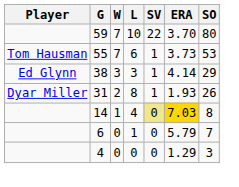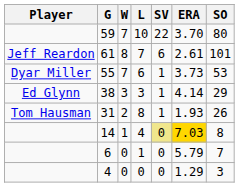+ row: Jeff Reardon | 61 | 8 | 7 | 6 | 2.61 | 101
55 | Player: Tom Hausman -> Dyar Miller
31 | Player: Dyar Miller -> Tom Hausman
